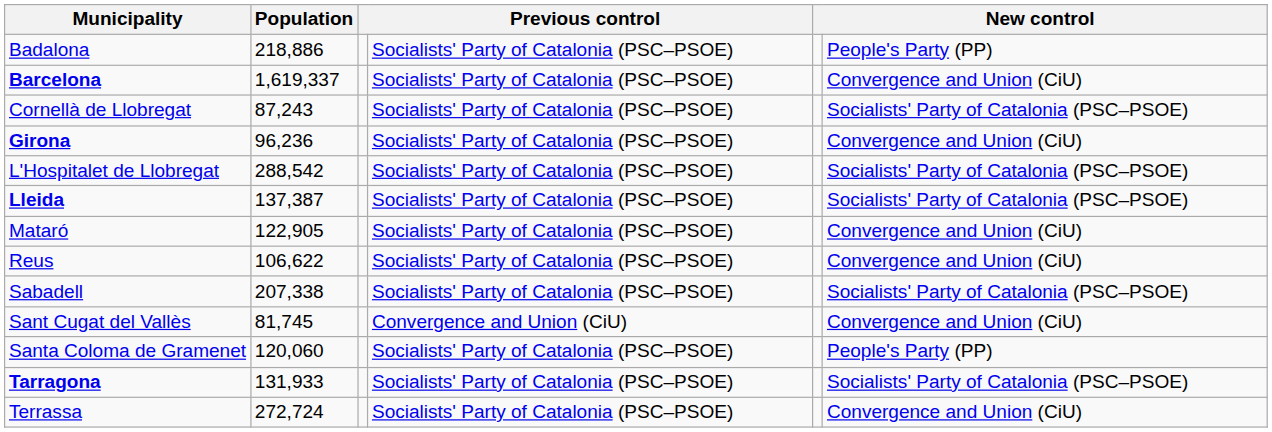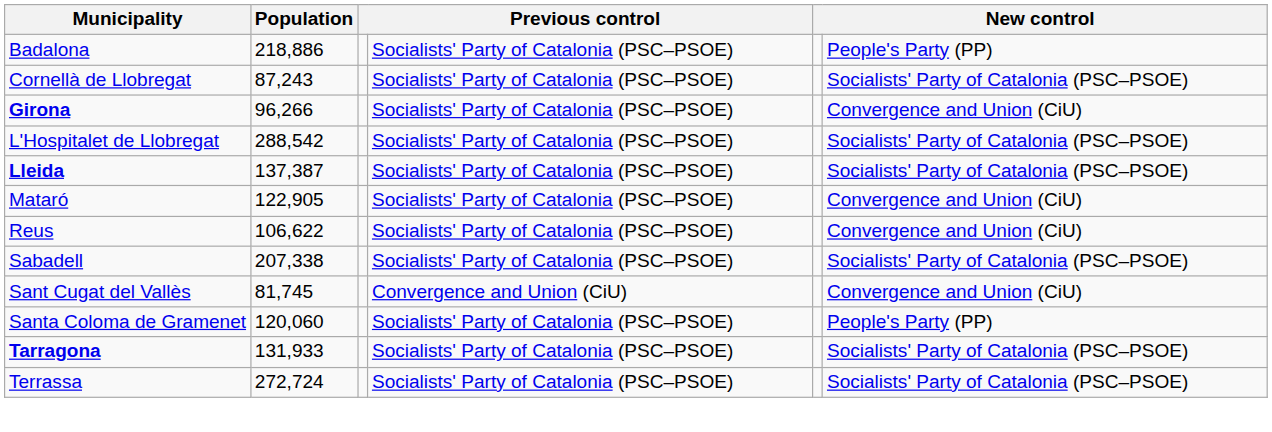- row: Barcelona | 1,619,337 | Socialists' Party of Catalonia (PSC–PSOE) | Convergence and Union (CiU)
Girona | Population: 96,236 -> 96,266
Terrassa | column 6: Convergence and Union (CiU) -> Socialists' Party of Catalonia (PSC–PSOE)
